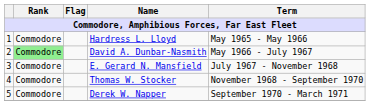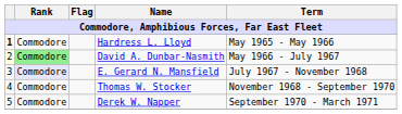Hardress L. Lloyd | column 1: normal -> bold
David A. Dunbar-Nasmith | column 1: no background -> lightyellow background
E. Gerard N. Mansfield | Rank: no background -> lavender background
